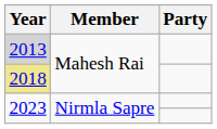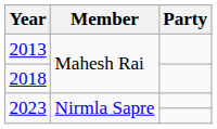2013 | Year: lightgrey background -> no background
2018 | Year: khaki background -> no background
